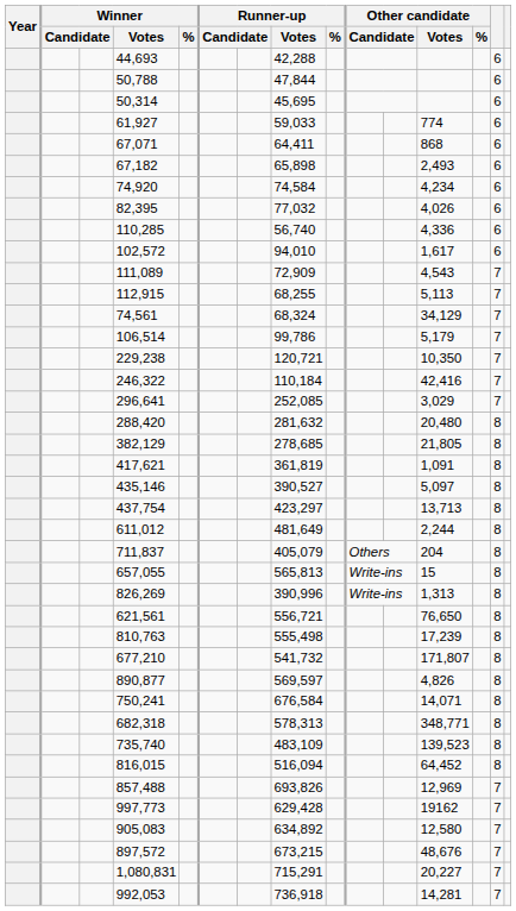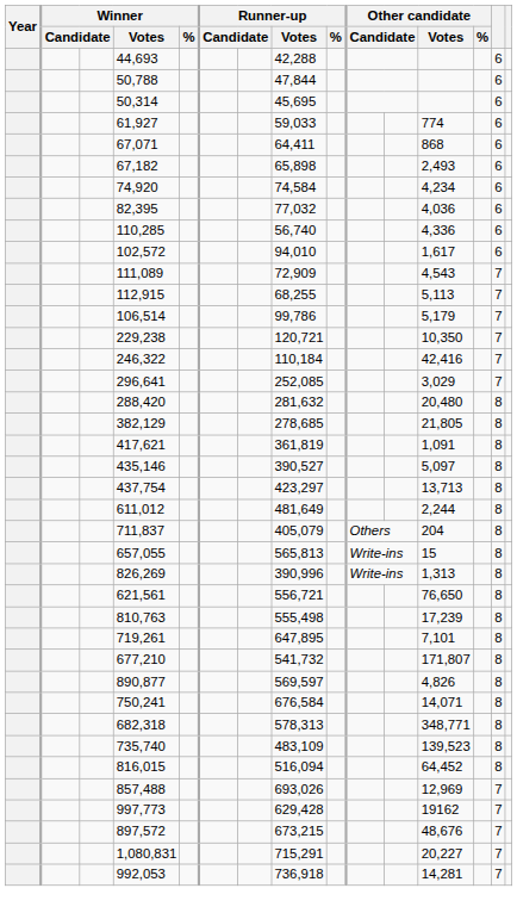82,395 | Other candidate / Votes: 4,026 -> 4,036
- row: 74,561 | 68,324 | 34,129 | 7
+ row: 719,261 | 647,895 | 7,101 | 8
857,488 | Runner-up / Votes: 693,826 -> 693,026
- row: 905,083 | 634,892 | 12,580 | 7
